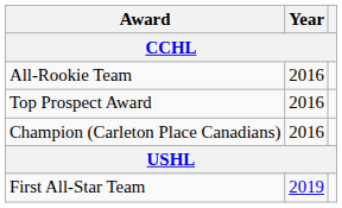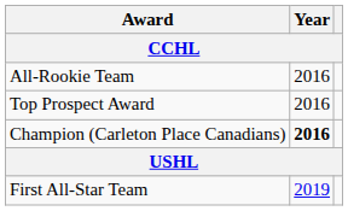Champion (Carleton Place Canadians) | Year: normal -> bold
